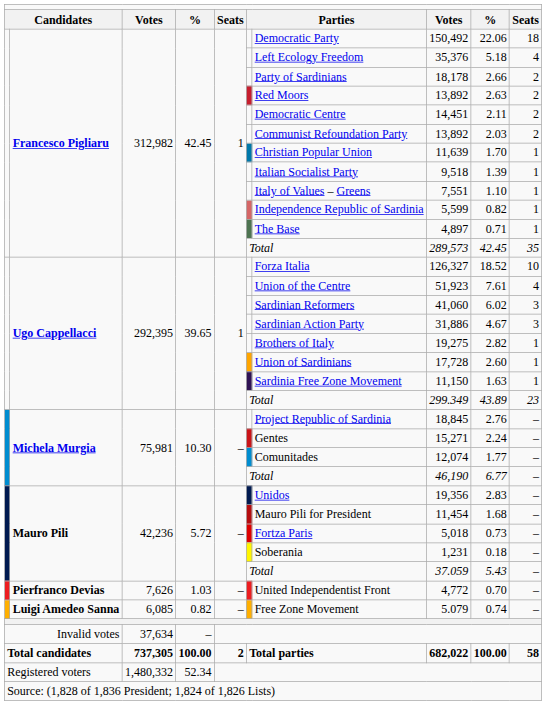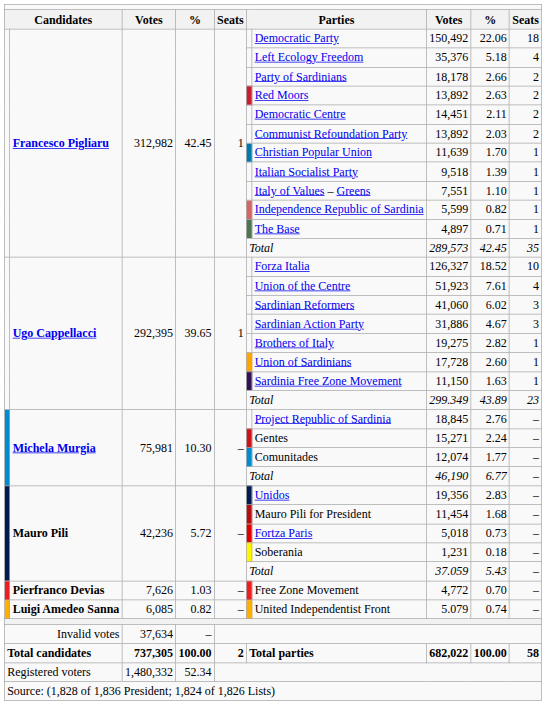Pierfranco Devias | column 7: United Independentist Front -> Free Zone Movement
Luigi Amedeo Sanna | column 7: Free Zone Movement -> United Independentist Front
